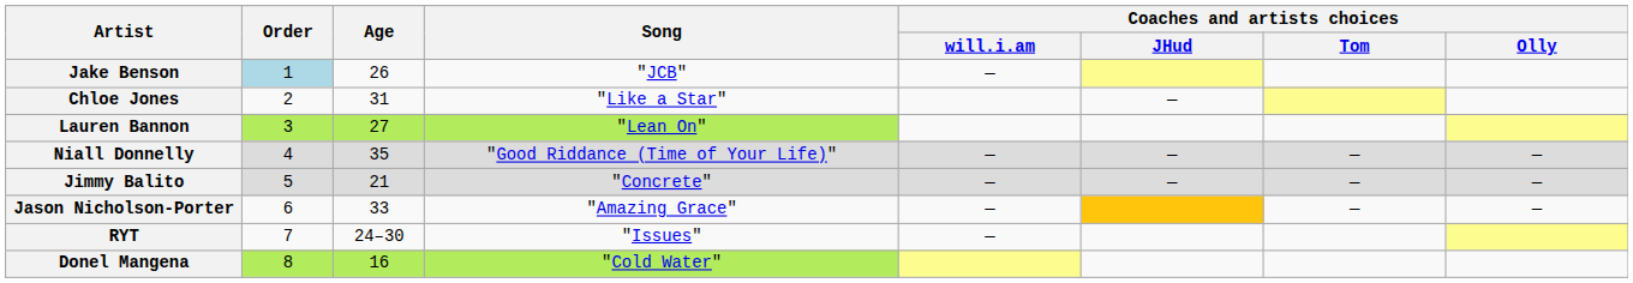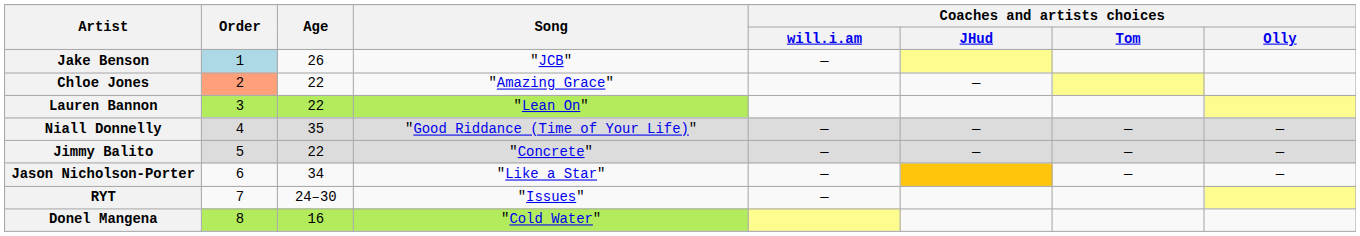Chloe Jones | Order: no background -> lightsalmon background
Chloe Jones | Age: 31 -> 22
Chloe Jones | Song: "Like a Star" -> "Amazing Grace"
Lauren Bannon | Age: 27 -> 22
Jimmy Balito | Age: 21 -> 22
Jason Nicholson-Porter | Age: 33 -> 34
Jason Nicholson-Porter | Song: "Amazing Grace" -> "Like a Star"
